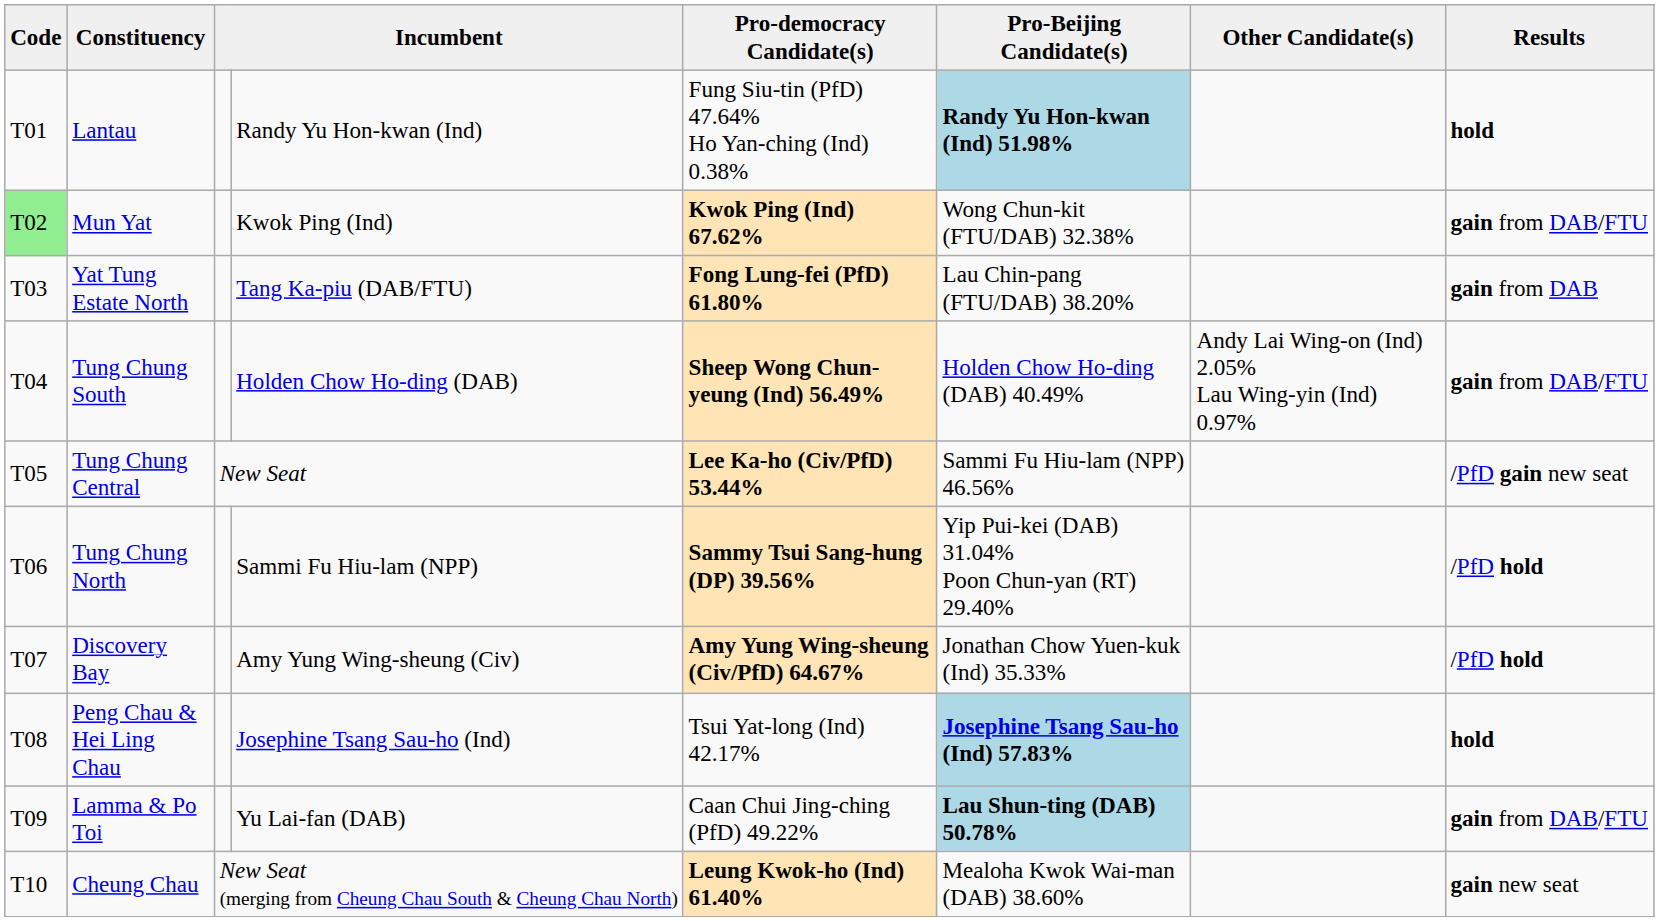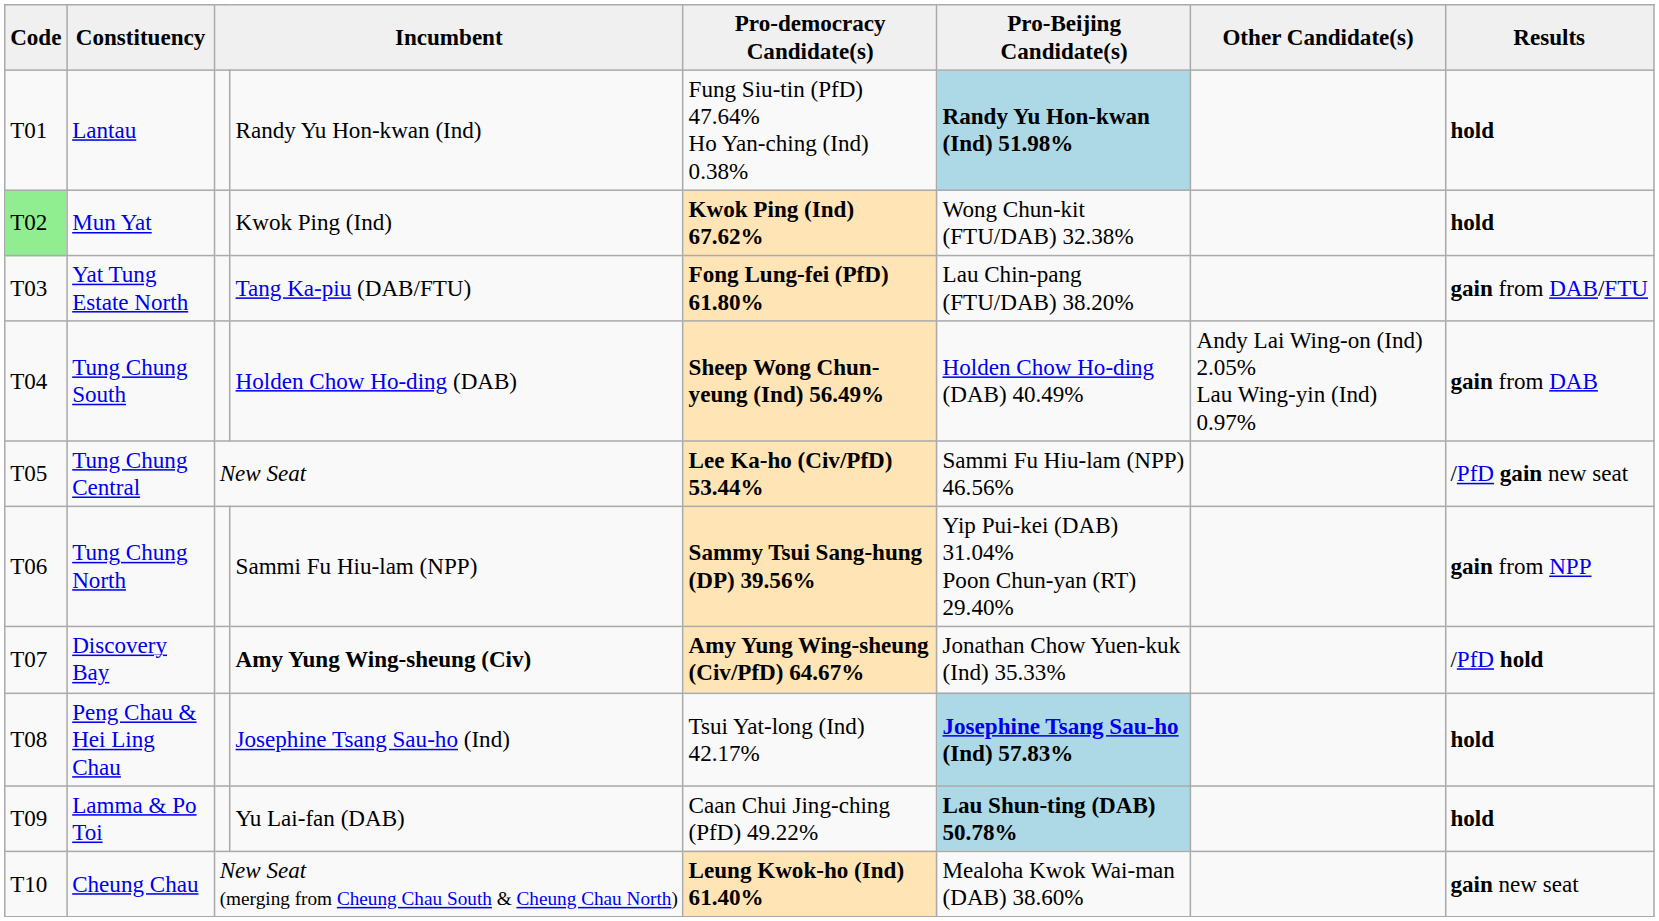Mun Yat | column 8: gain from DAB/FTU -> hold
Yat Tung Estate North | column 8: gain from DAB -> gain from DAB/FTU
Tung Chung South | column 8: gain from DAB/FTU -> gain from DAB
Tung Chung North | column 8: /PfD hold -> gain from NPP
Discovery Bay | column 4: normal -> bold
Lamma & Po Toi | column 8: gain from DAB/FTU -> hold
